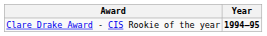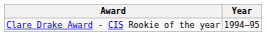Clare Drake Award - CIS Rookie of the year | Year: bold -> normal
